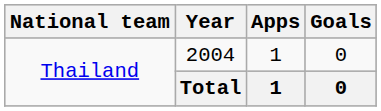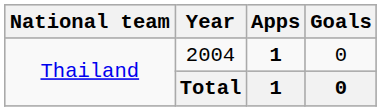Thailand / 2004 | Apps: normal -> bold
